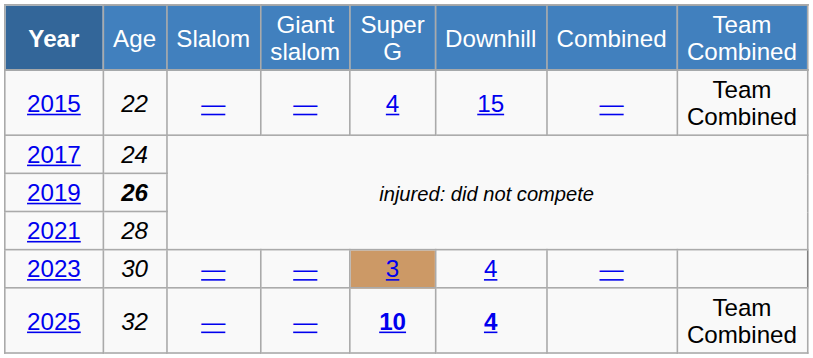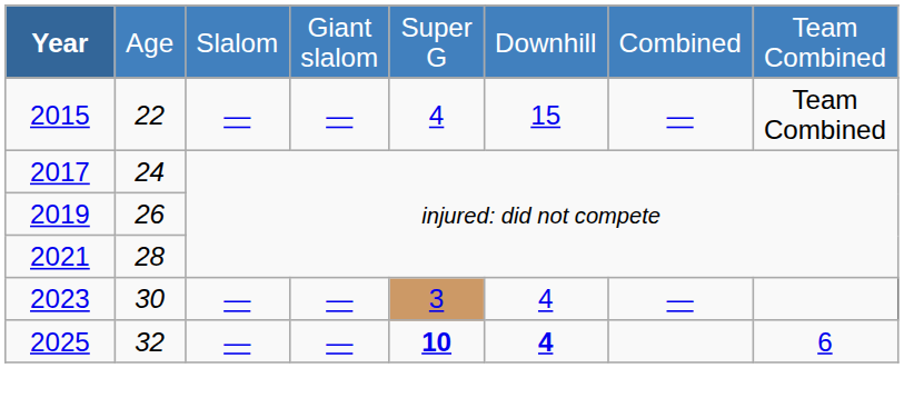2019 | column 2: bold -> normal
2025 | column 8: Team Combined -> 6
